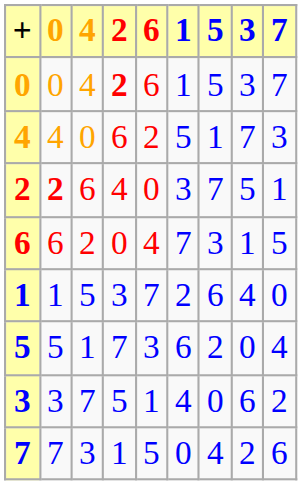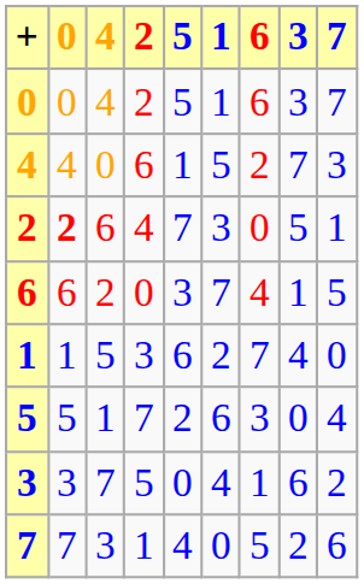columns swapped: 6 <-> 5
row 2 | 2: bold -> normal
